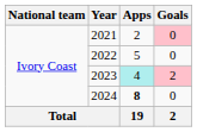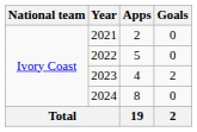2021 | Goals: pink background -> no background
2023 | Apps: paleturquoise background -> no background
2023 | Goals: pink background -> no background
2024 | Apps: bold -> normal
